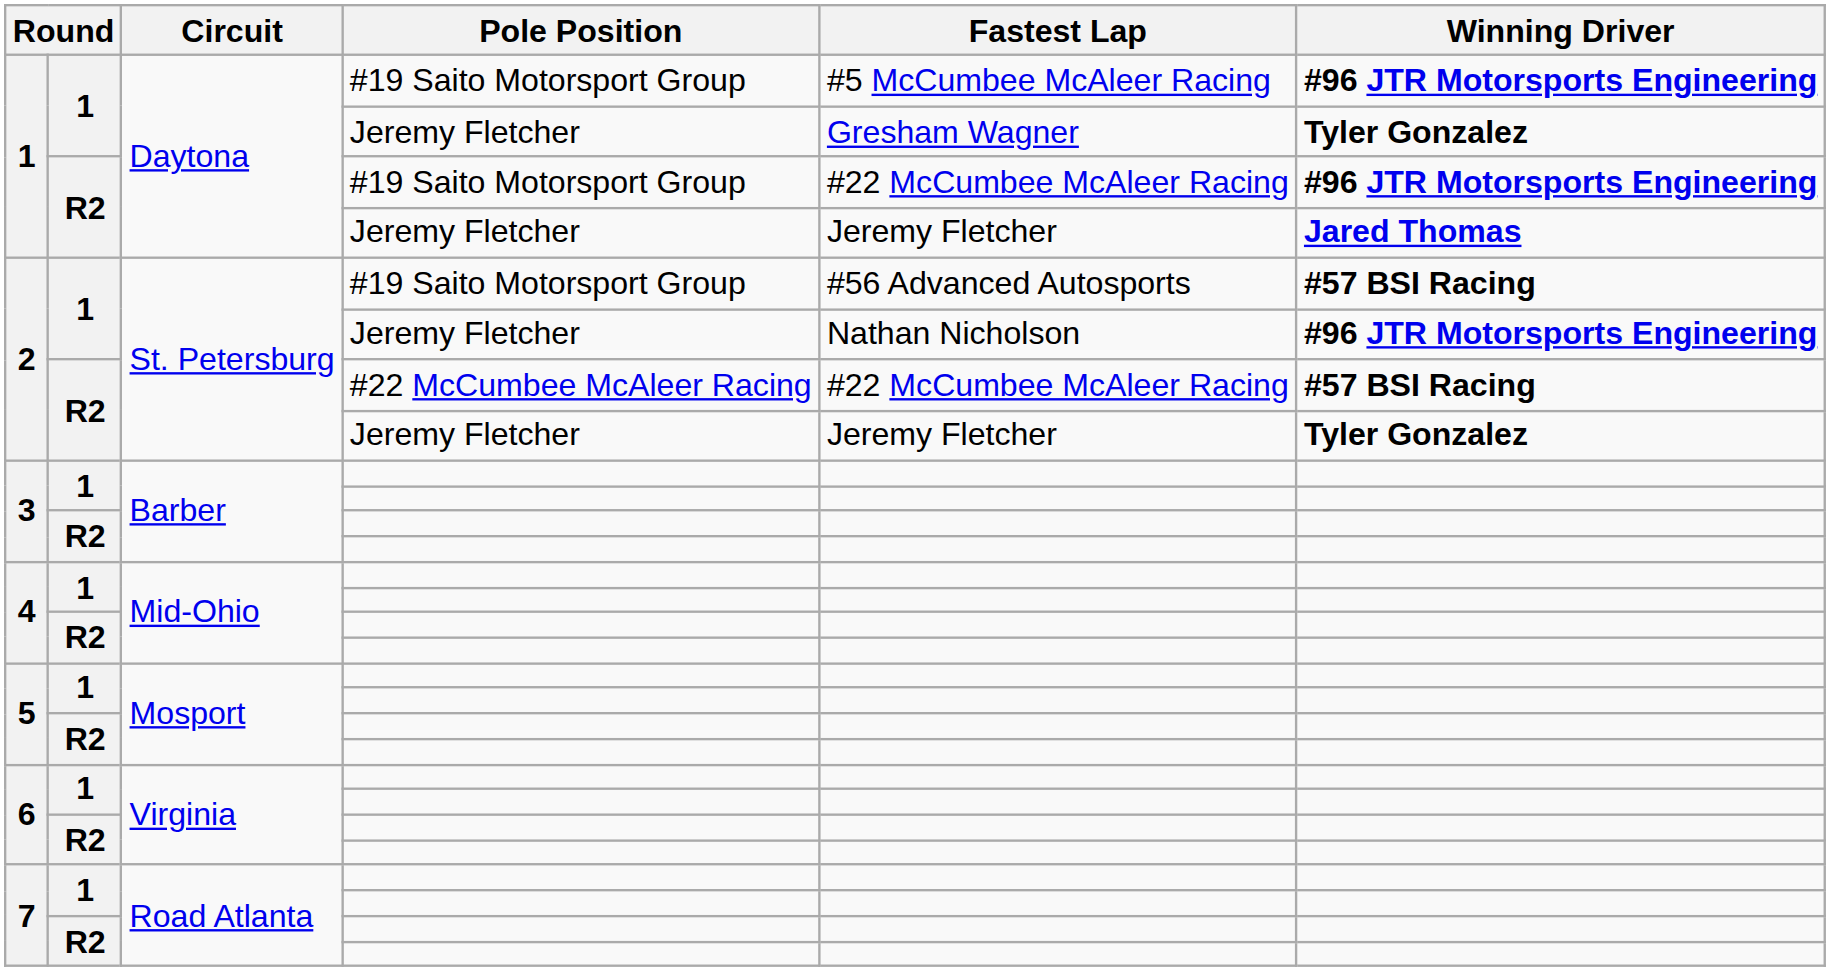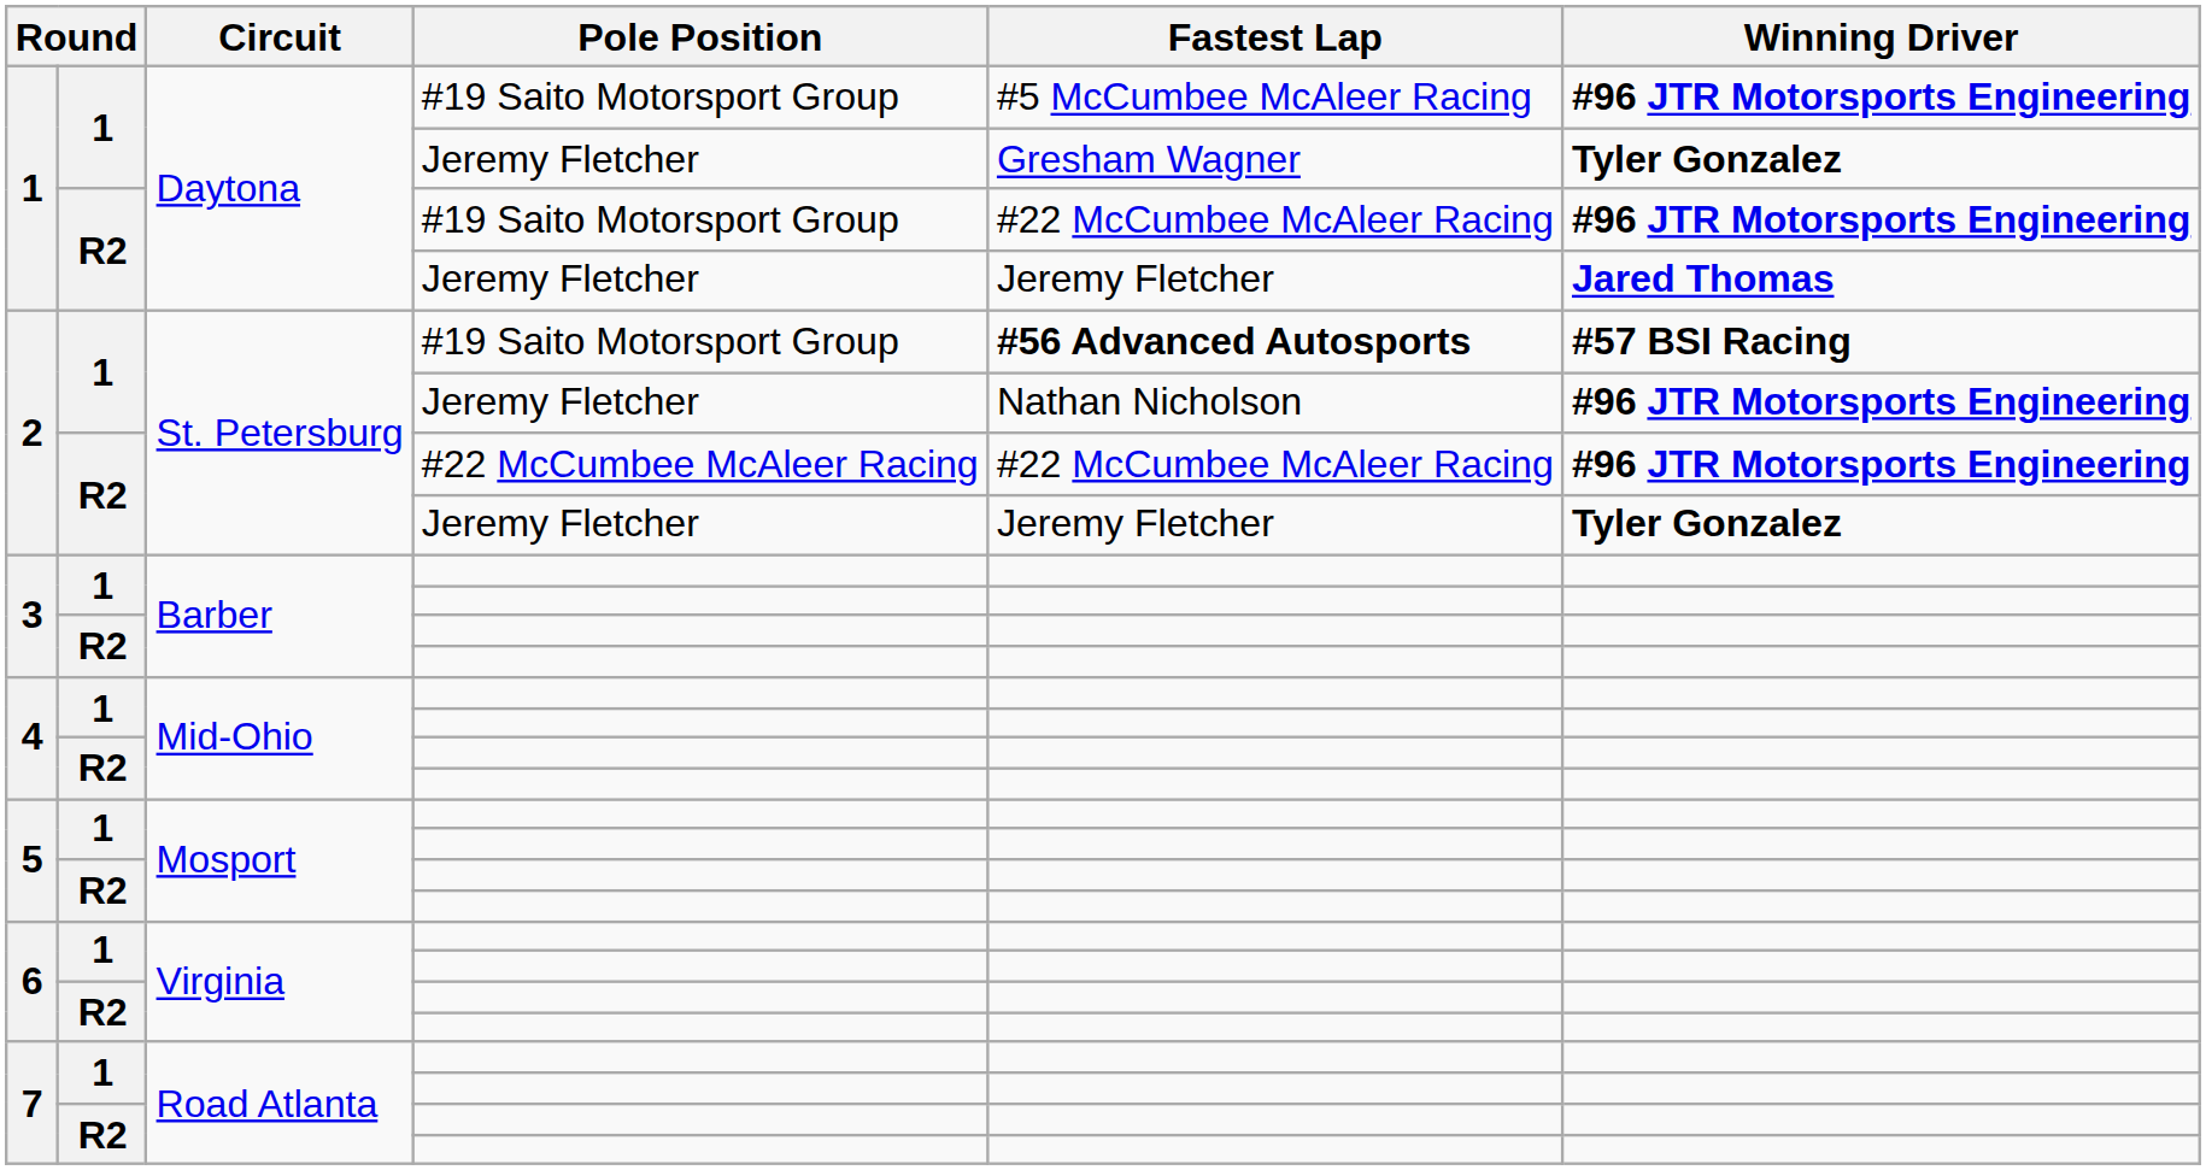row 6 | Fastest Lap: normal -> bold
row 8 | Winning Driver: #57 BSI Racing -> #96 JTR Motorsports Engineering
